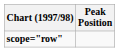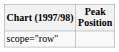scope="row" | Chart (1997/98): bold -> normal
